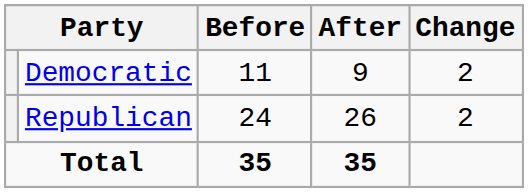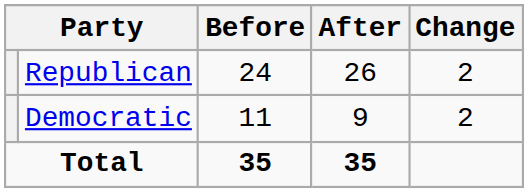rows swapped: Republican <-> Democratic
